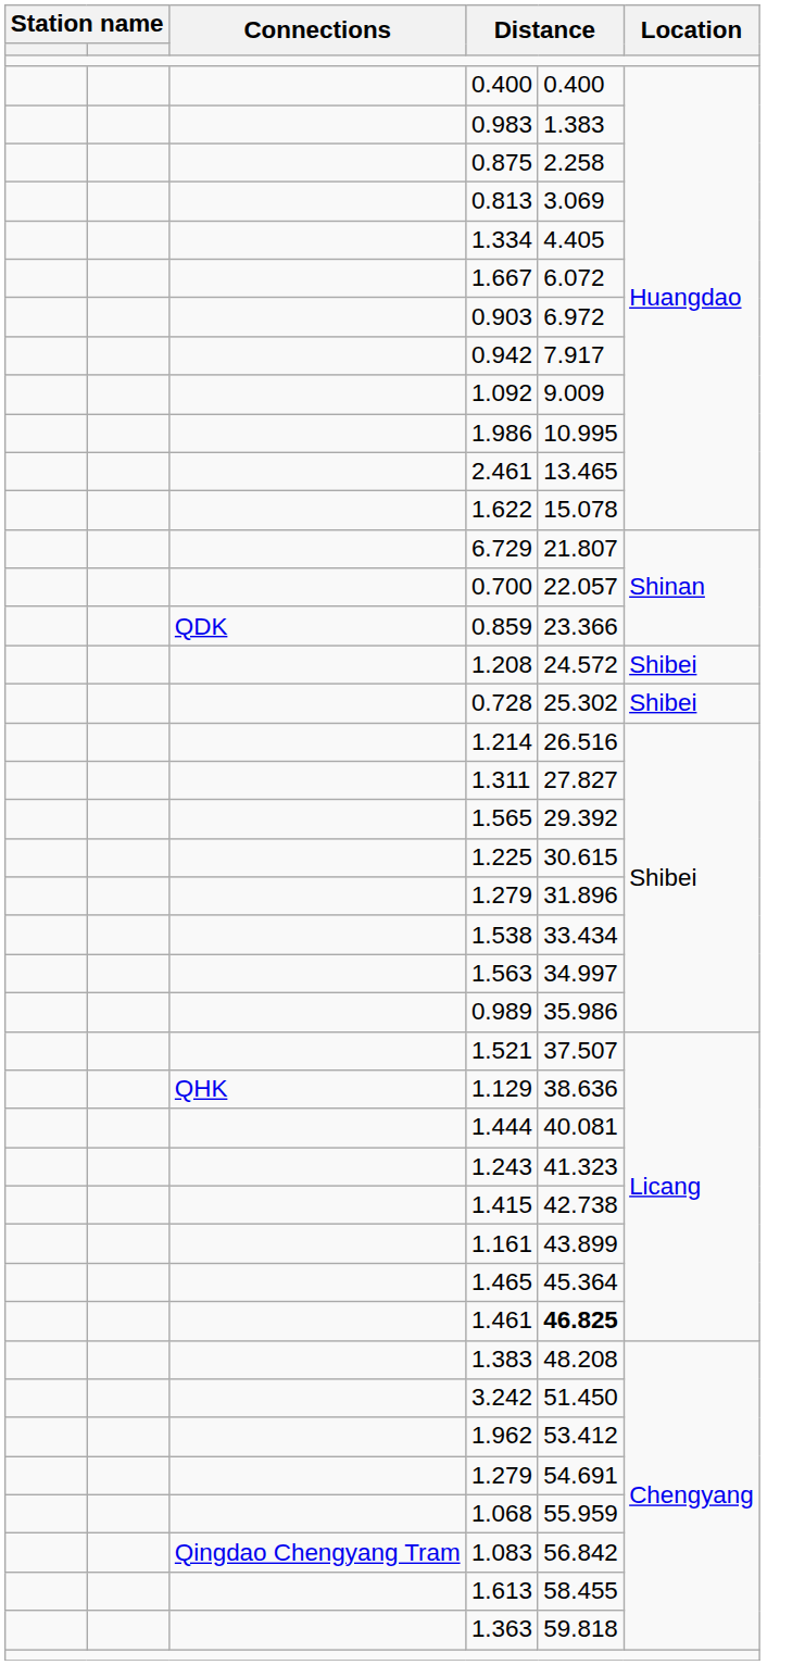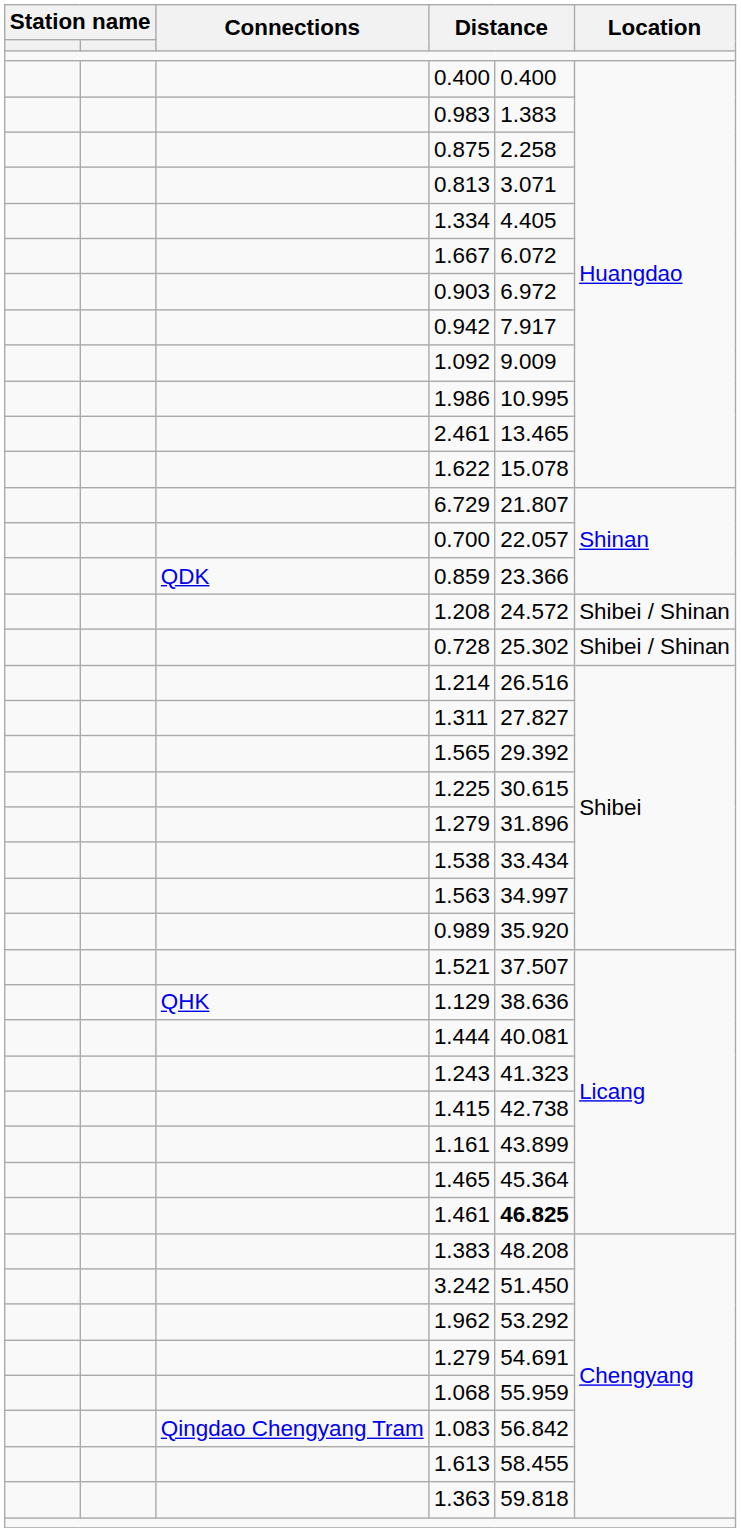0.813 | column 5: 3.069 -> 3.071
1.208 | Location: Shibei -> Shibei / Shinan
0.728 | Location: Shibei -> Shibei / Shinan
0.989 | column 5: 35.986 -> 35.920
1.962 | column 5: 53.412 -> 53.292
